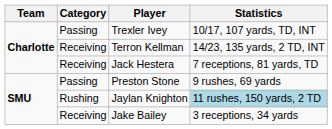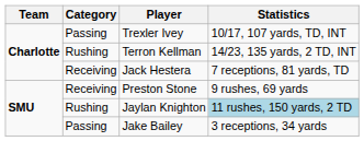Terron Kellman | Category: Receiving -> Rushing
Preston Stone | Category: Passing -> Receiving
Jake Bailey | Category: Receiving -> Passing
